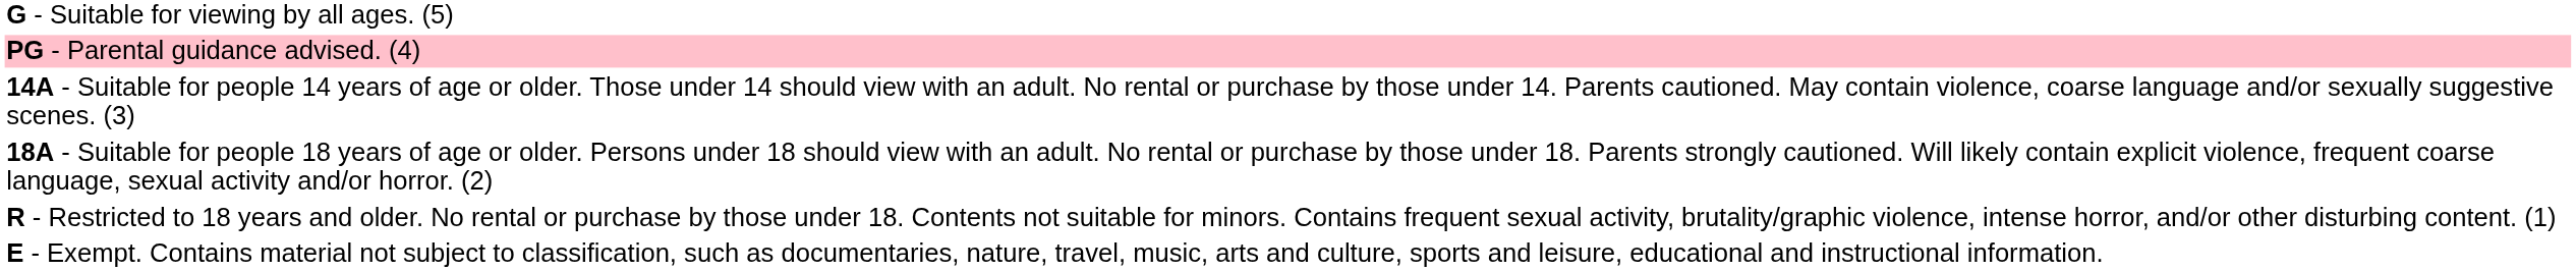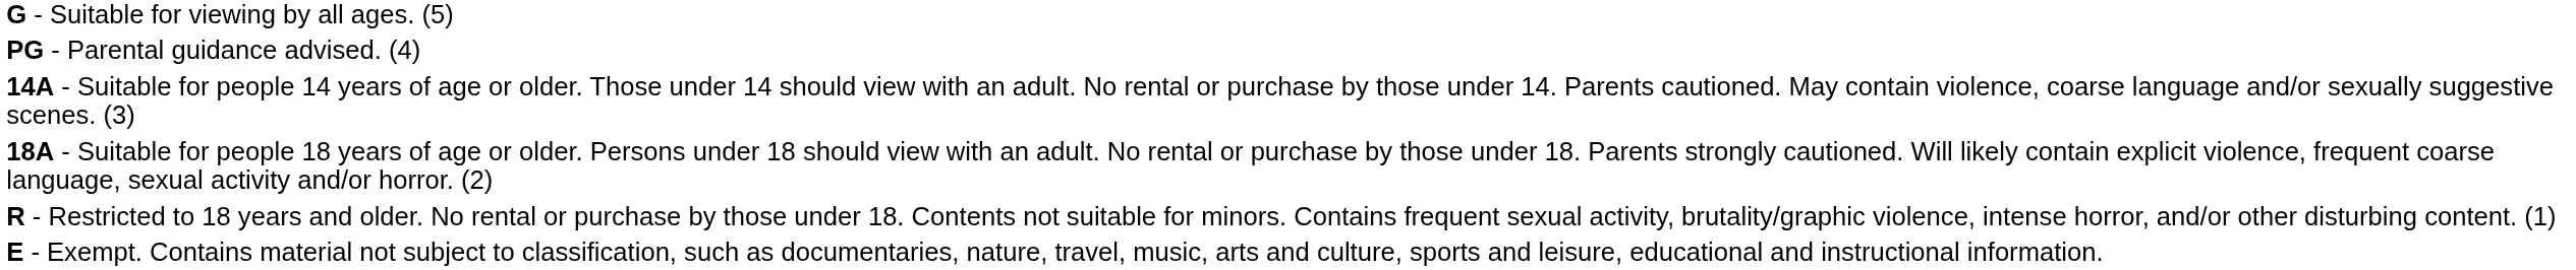PG - Parental guidance advised. (4) | column 1: pink background -> no background
